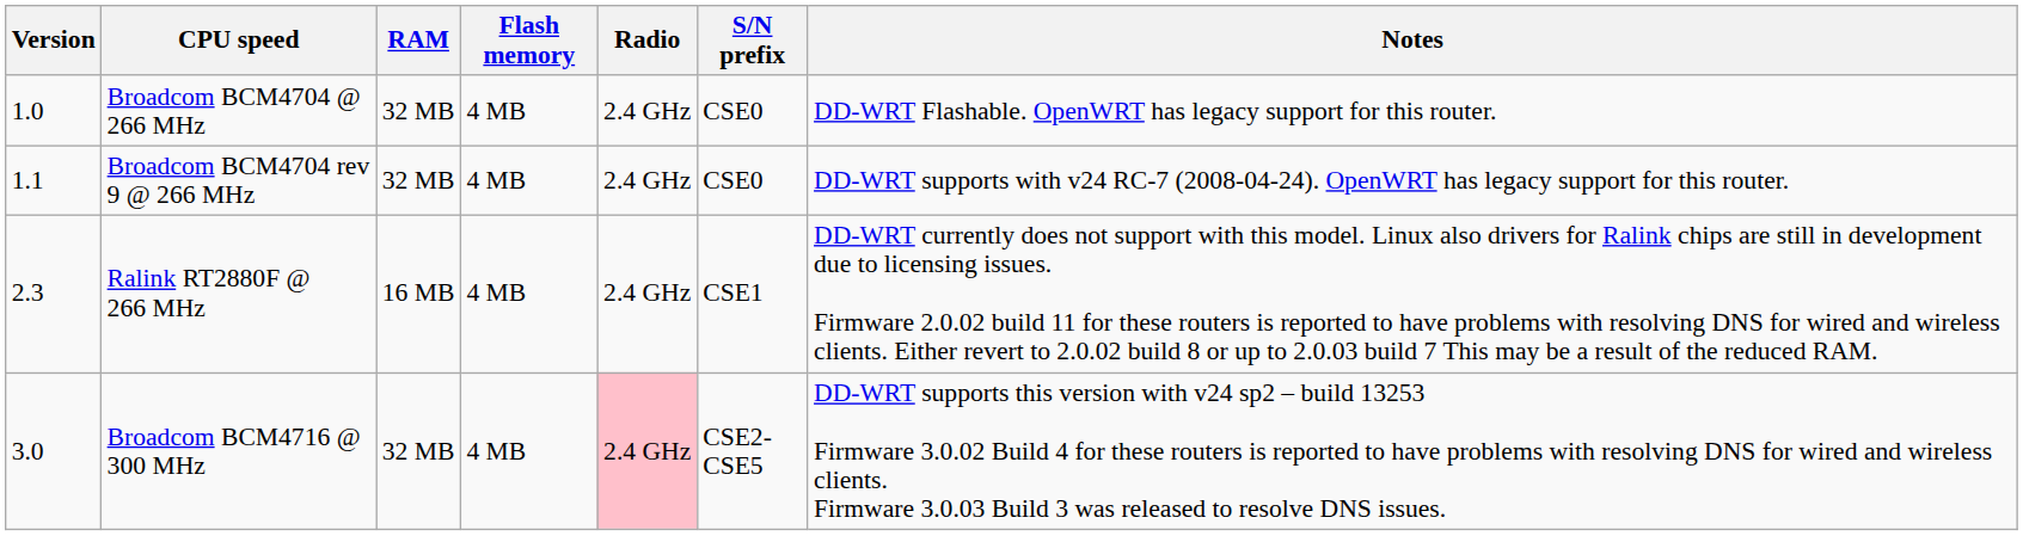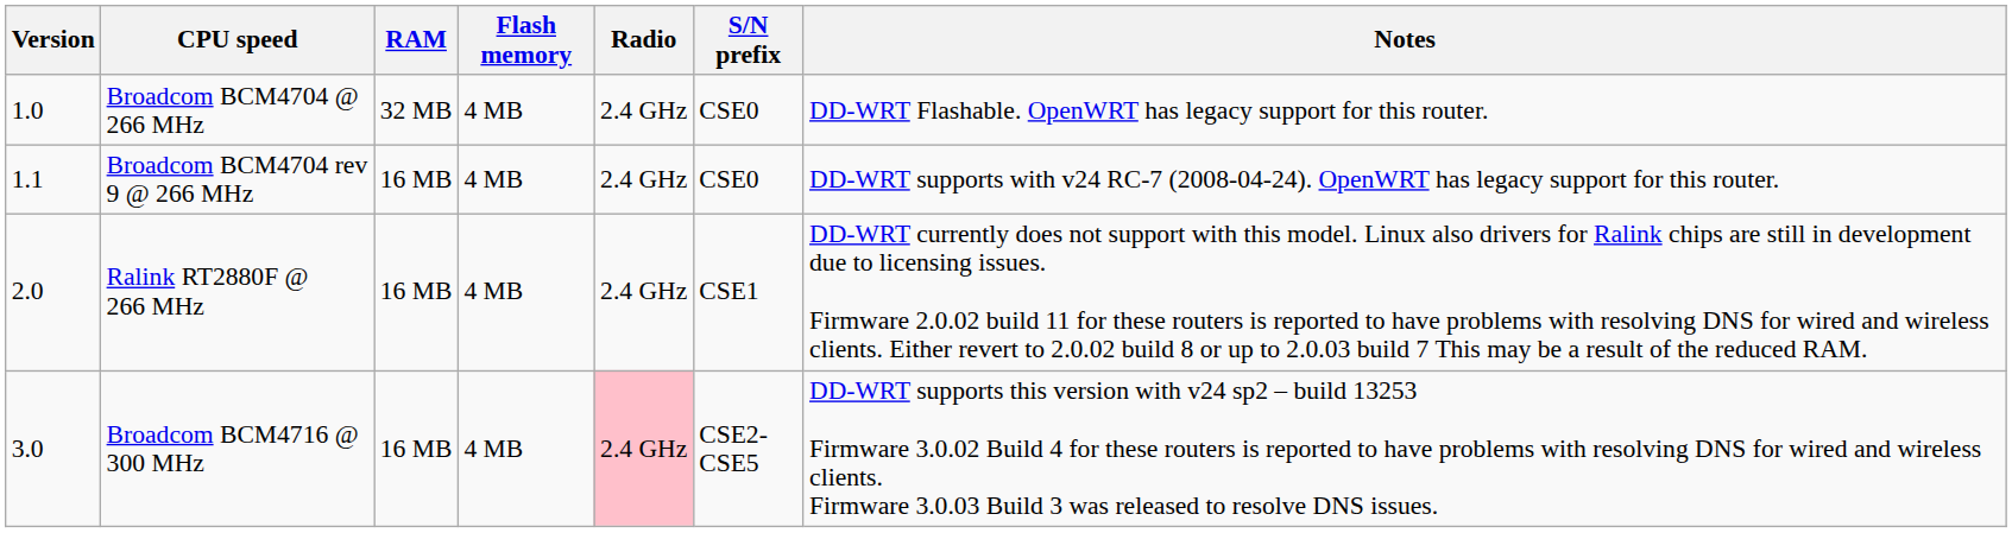Broadcom BCM4704 rev 9 @ 266 MHz | RAM: 32 MB -> 16 MB
Ralink RT2880F @ 266 MHz | Version: 2.3 -> 2.0
Broadcom BCM4716 @ 300 MHz | RAM: 32 MB -> 16 MB
